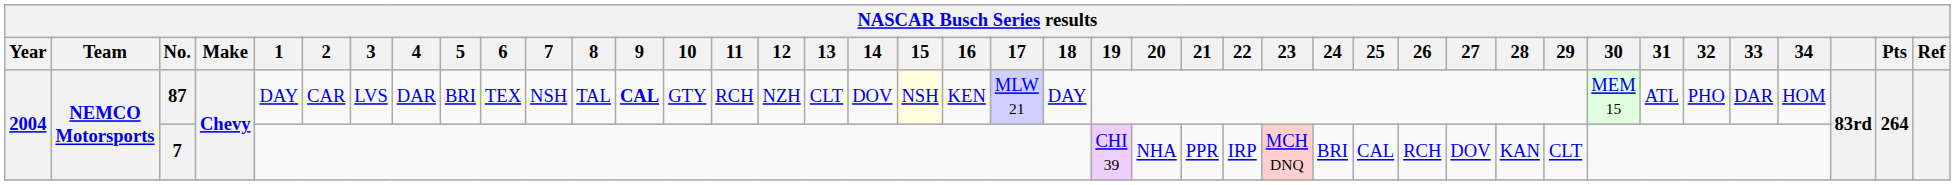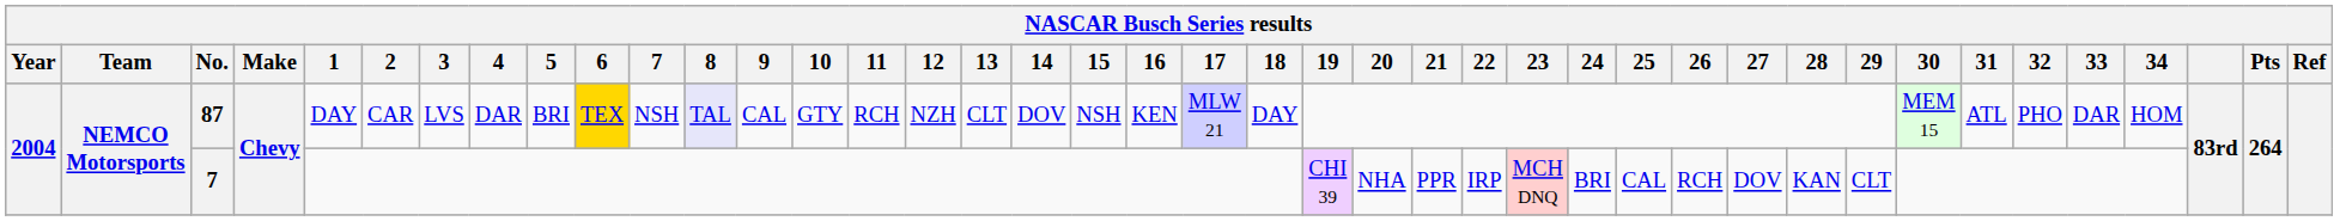87 | 6: no background -> gold background
87 | 8: no background -> lavender background
87 | 9: bold -> normal
87 | 15: lightyellow background -> no background
